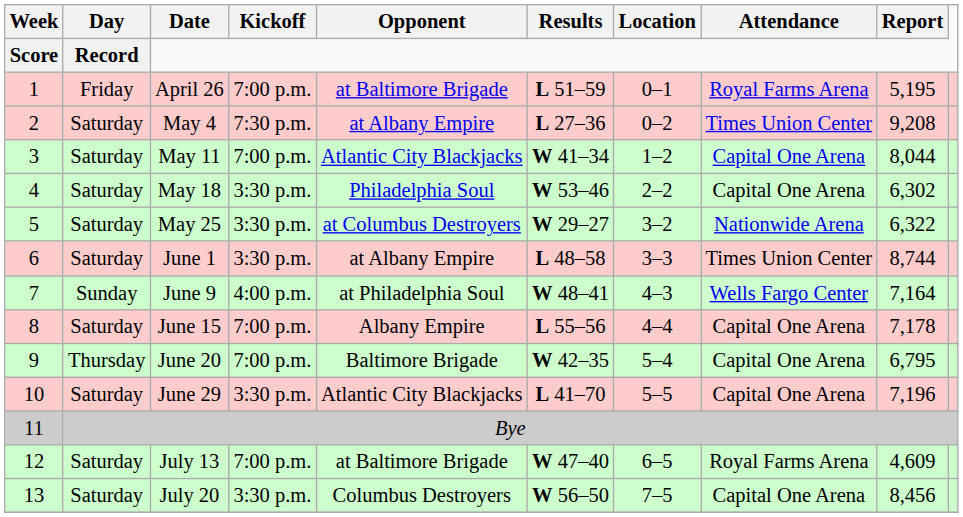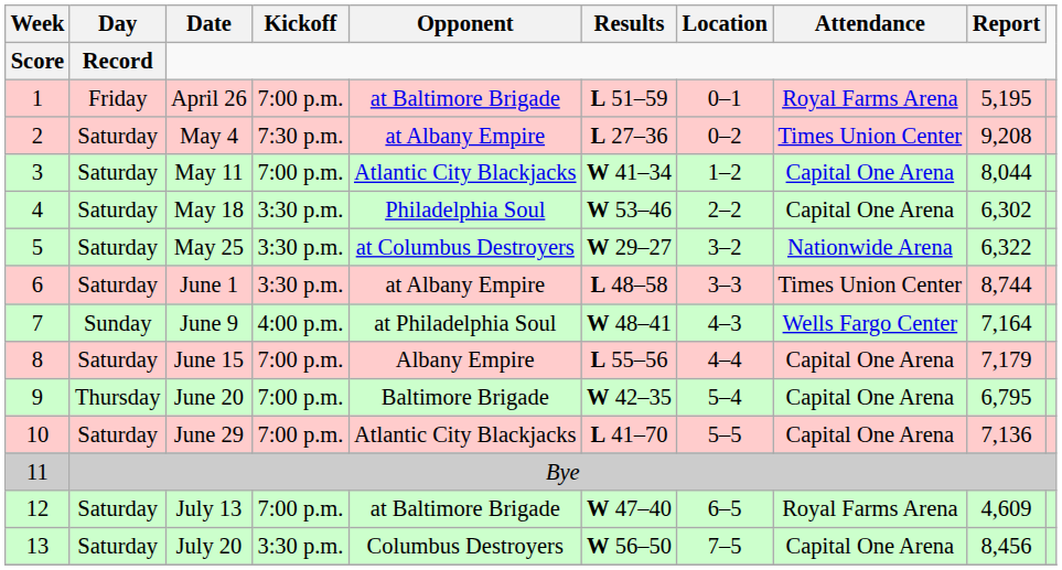June 15 | Report: 7,178 -> 7,179
June 29 | Kickoff: 3:30 p.m. -> 7:00 p.m.
June 29 | Report: 7,196 -> 7,136
